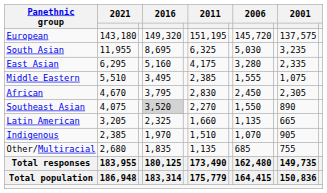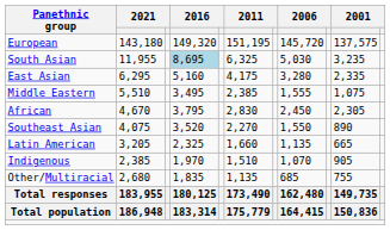South Asian | column 4: no background -> lightblue background
Southeast Asian | column 4: lightgrey background -> no background
